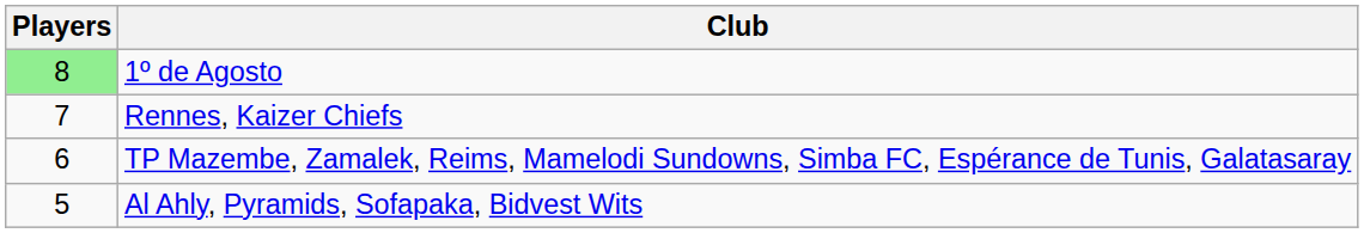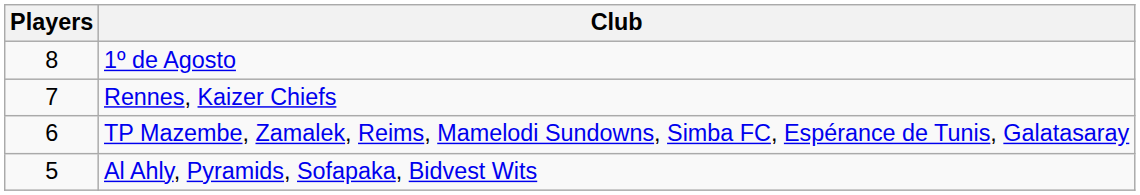1º de Agosto | Players: lightgreen background -> no background
